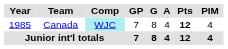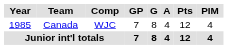Canada | Comp: paleturquoise background -> no background
Canada | Pts: bold -> normal
